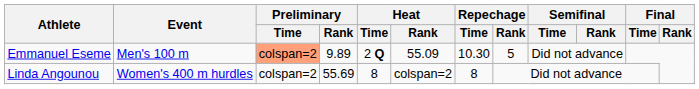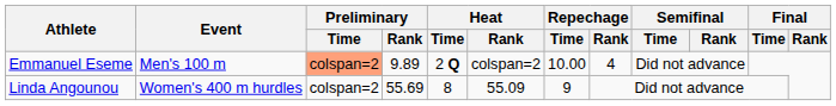Emmanuel Eseme | Heat / Rank: 55.09 -> colspan=2
Emmanuel Eseme | Repechage / Time: 10.30 -> 10.00
Emmanuel Eseme | Repechage / Rank: 5 -> 4
Linda Angounou | Heat / Rank: colspan=2 -> 55.09
Linda Angounou | Repechage / Time: 8 -> 9
